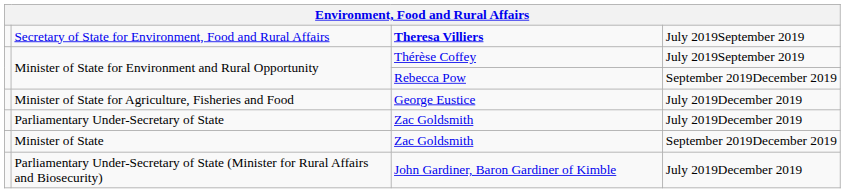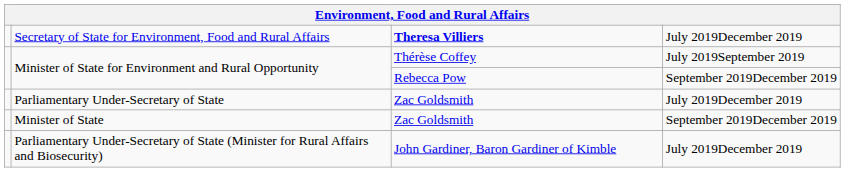Secretary of State for Environment, Food and Rural Affairs | column 4: July 2019September 2019 -> July 2019December 2019
- row: Minister of State for Agriculture, Fisheries and Food | George Eustice | July 2019December 2019
